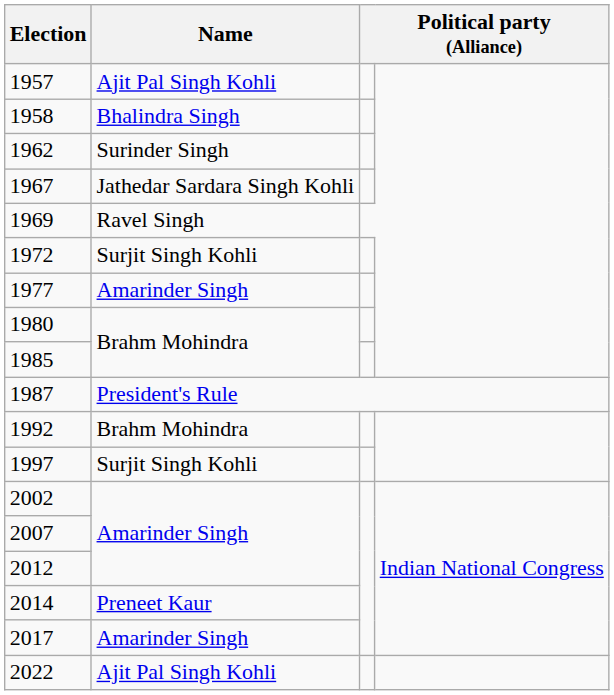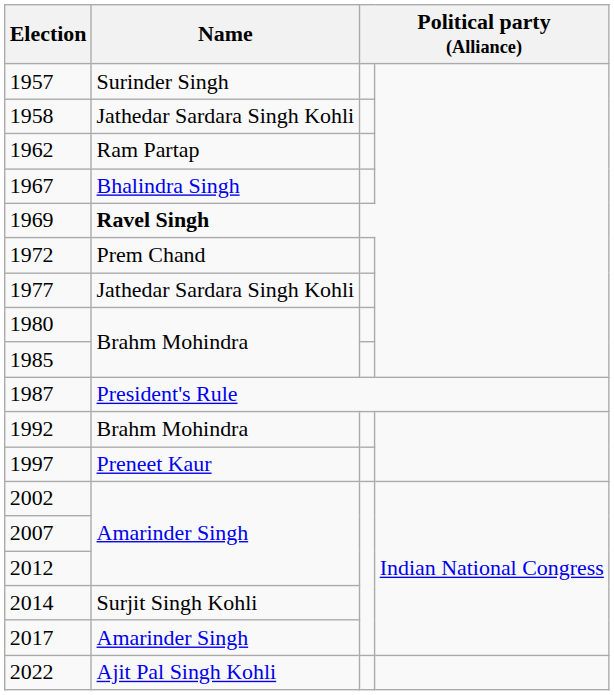1957 | Name: Ajit Pal Singh Kohli -> Surinder Singh
1958 | Name: Bhalindra Singh -> Jathedar Sardara Singh Kohli
1962 | Name: Surinder Singh -> Ram Partap
1967 | Name: Jathedar Sardara Singh Kohli -> Bhalindra Singh
1969 | Name: normal -> bold
1972 | Name: Surjit Singh Kohli -> Prem Chand
1977 | Name: Amarinder Singh -> Jathedar Sardara Singh Kohli
1997 | Name: Surjit Singh Kohli -> Preneet Kaur
2014 | Name: Preneet Kaur -> Surjit Singh Kohli
